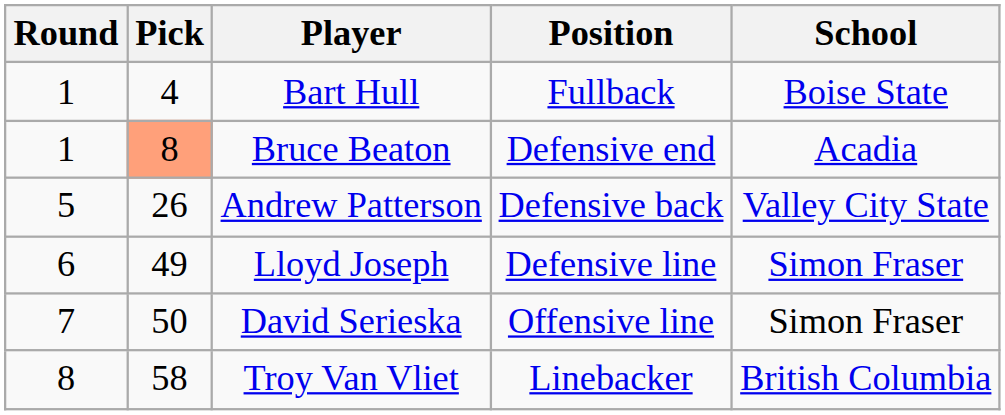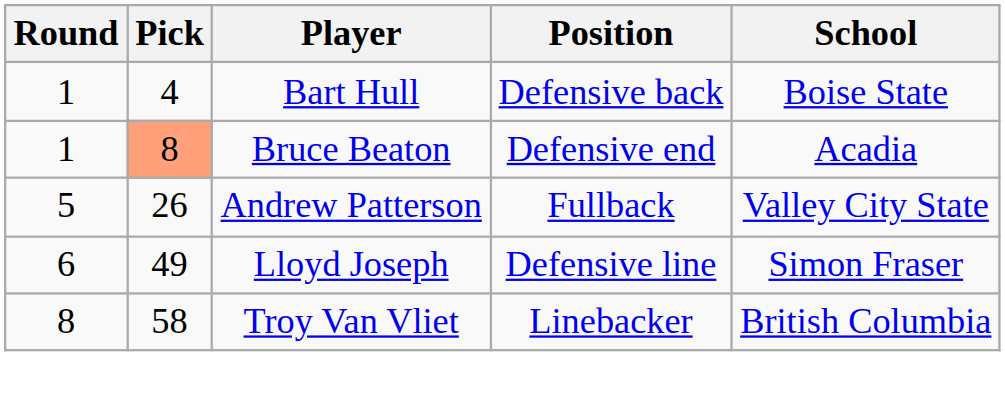Bart Hull | Position: Fullback -> Defensive back
Andrew Patterson | Position: Defensive back -> Fullback
- row: 7 | 50 | David Serieska | Offensive line | Simon Fraser
